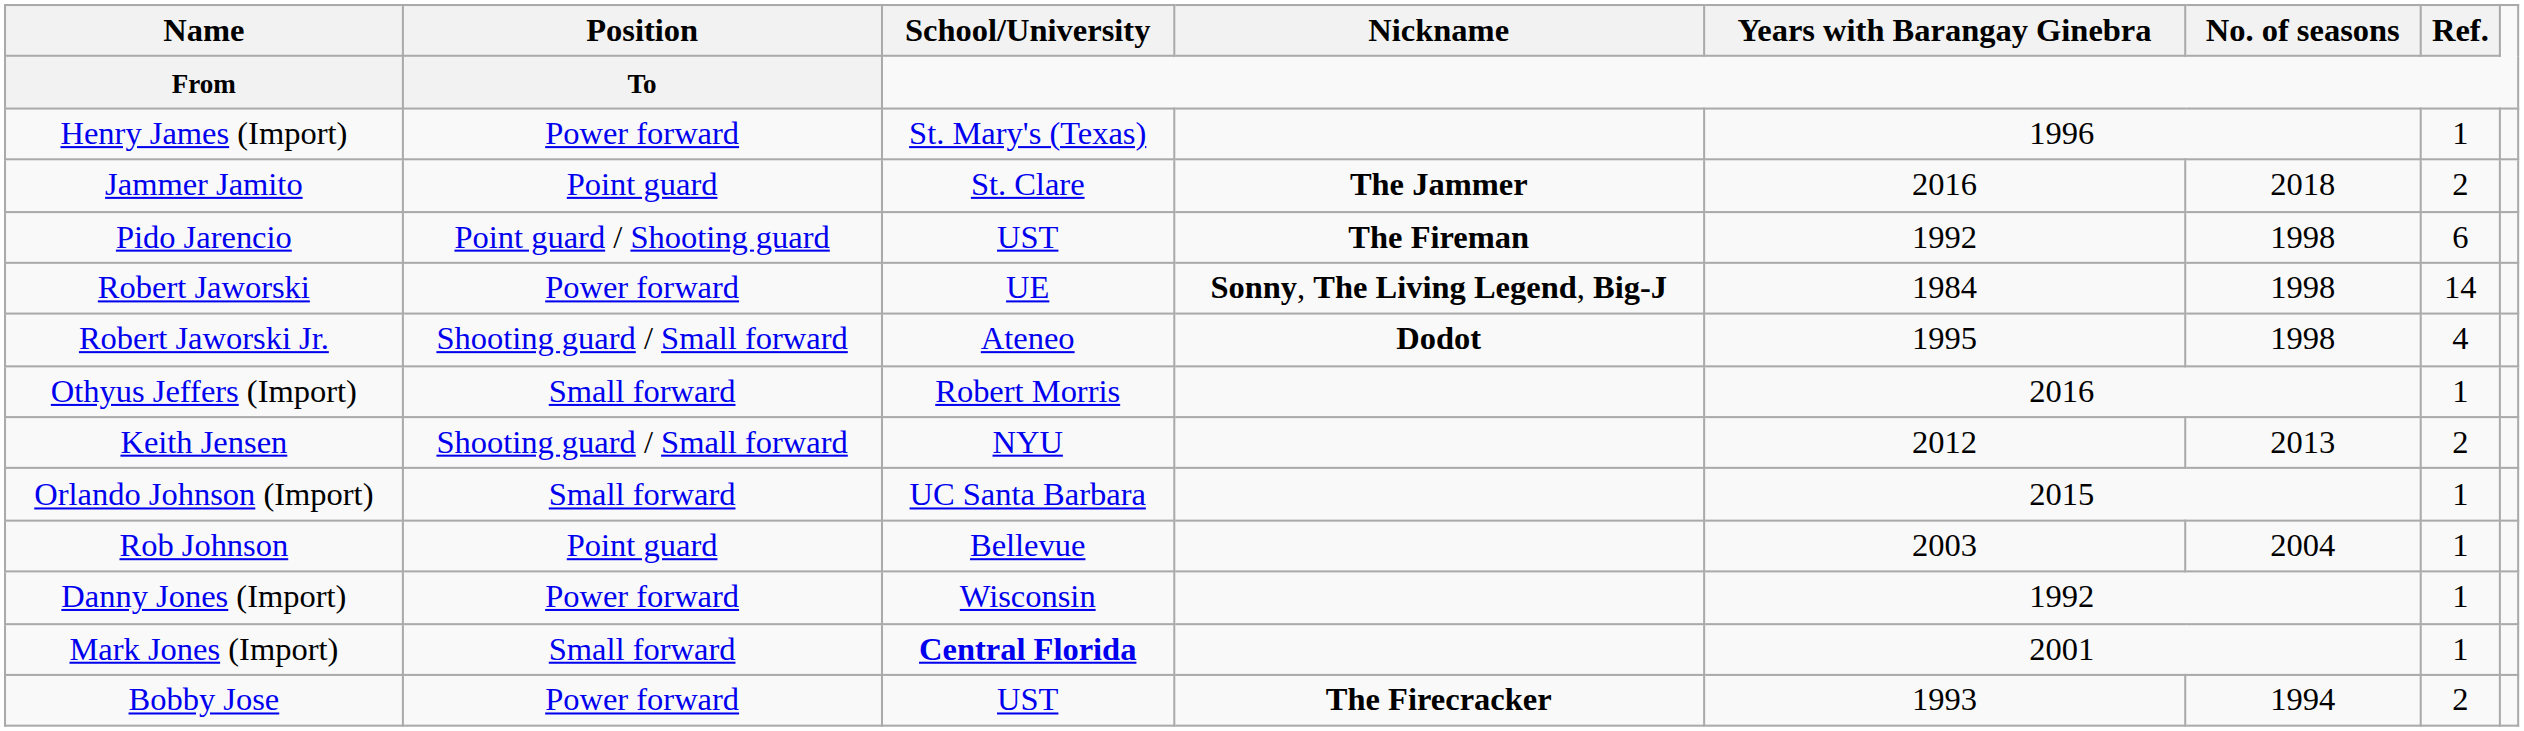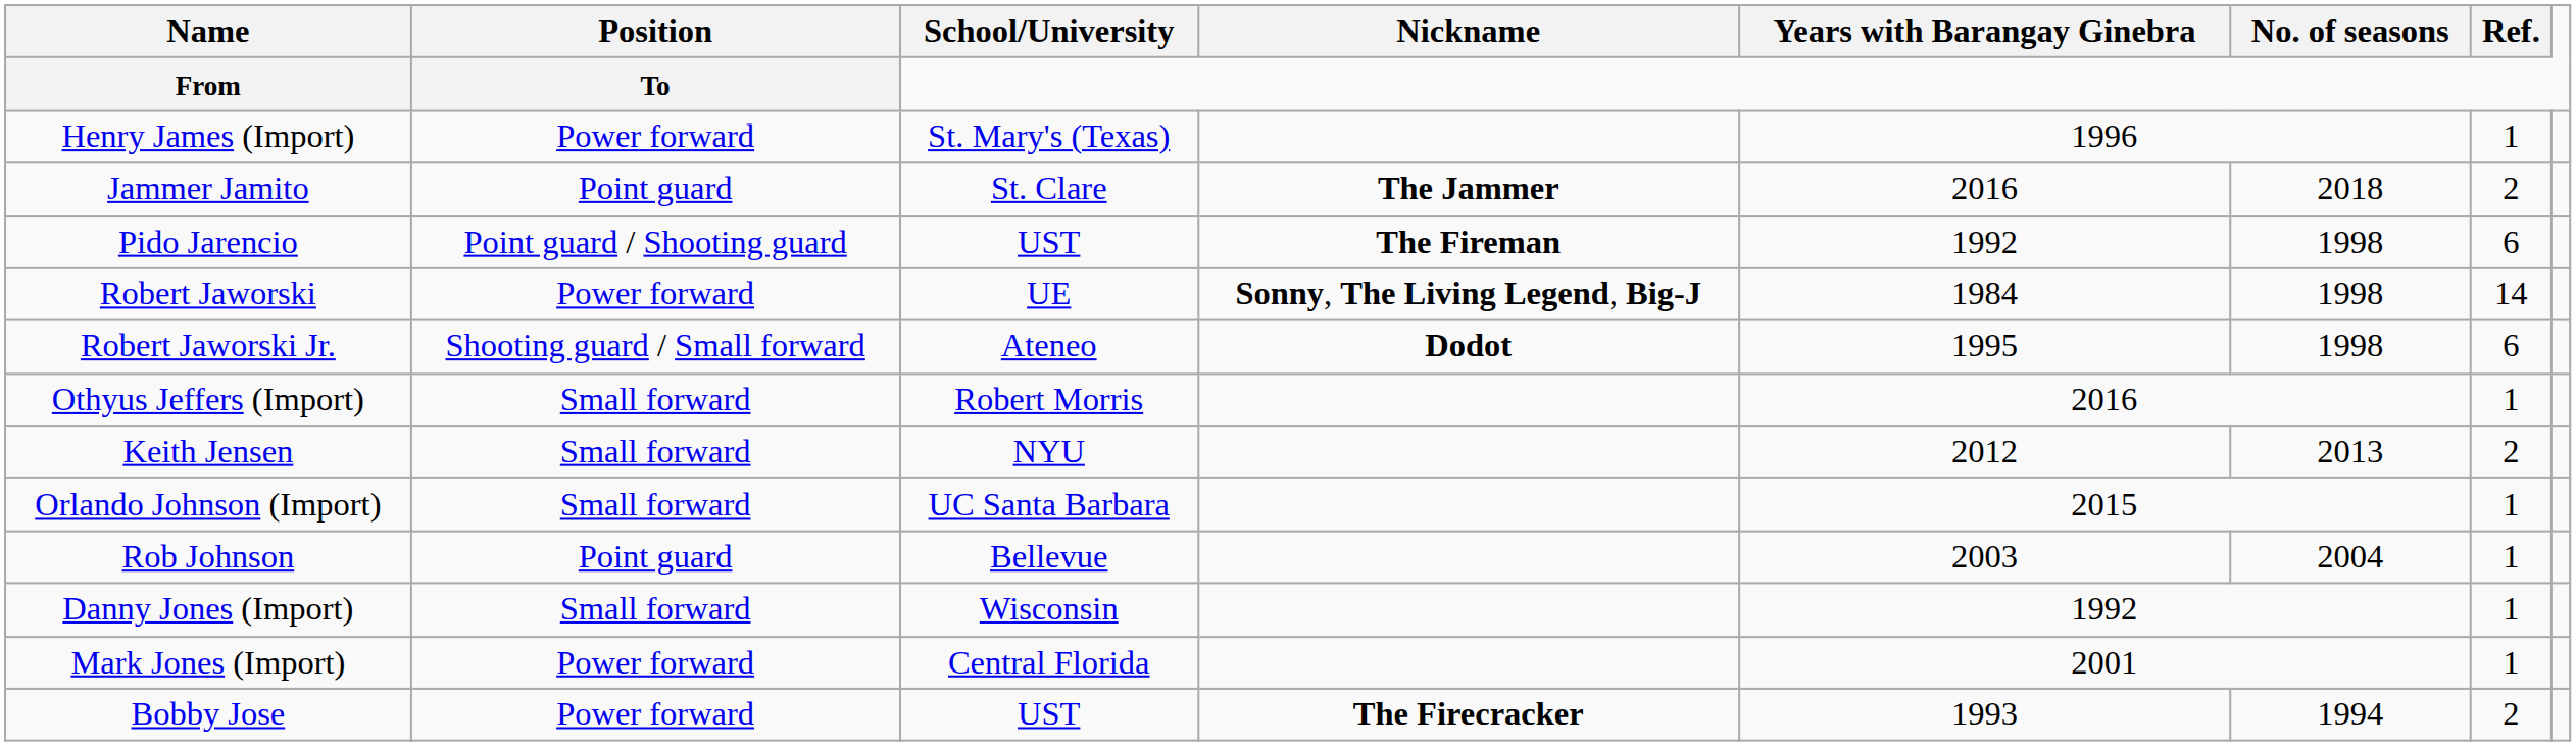Robert Jaworski Jr. | Ref.: 4 -> 6
Keith Jensen | Position / To: Shooting guard / Small forward -> Small forward
Danny Jones (Import) | Position / To: Power forward -> Small forward
Mark Jones (Import) | Position / To: Small forward -> Power forward
Mark Jones (Import) | School/University: bold -> normal
